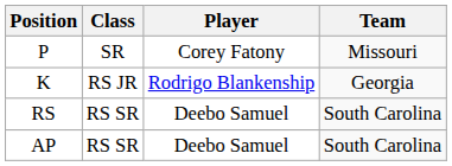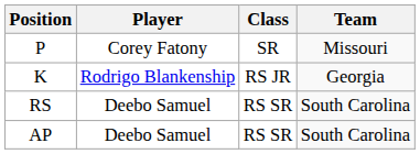columns swapped: Player <-> Class
